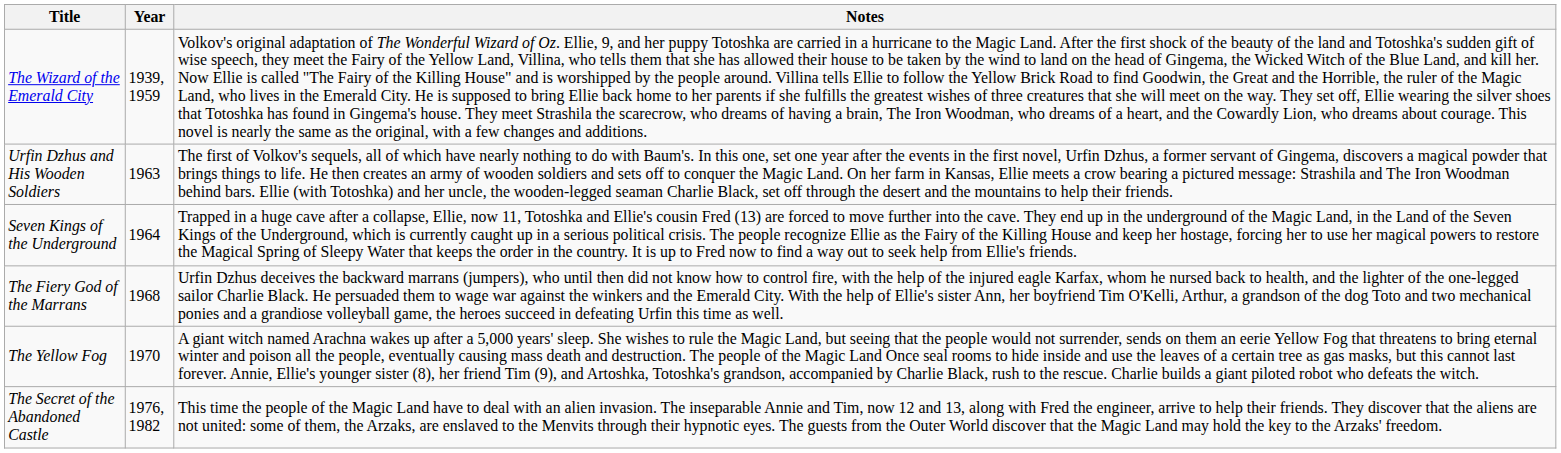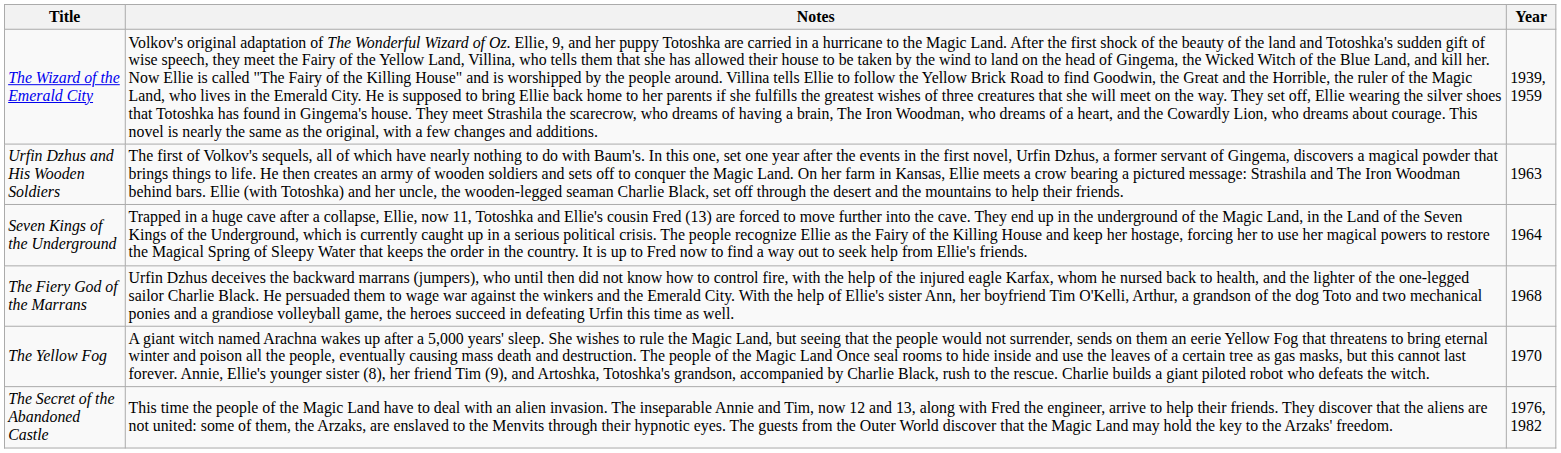columns swapped: Year <-> Notes
